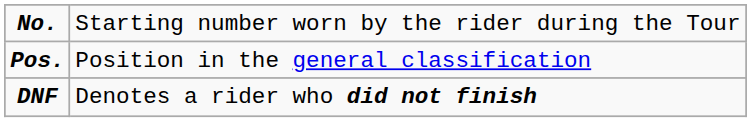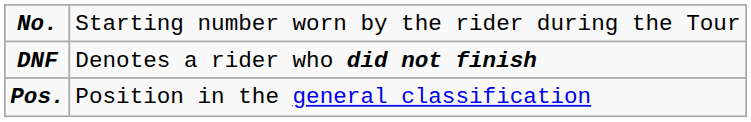rows swapped: Pos. <-> DNF
